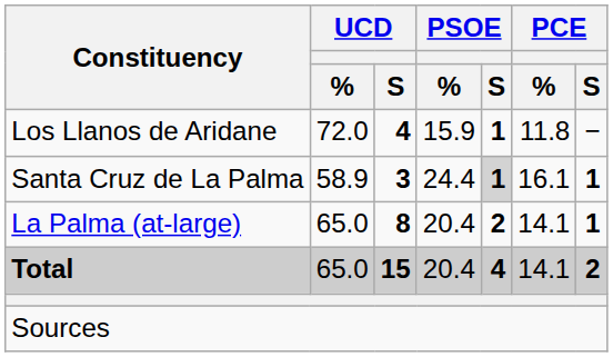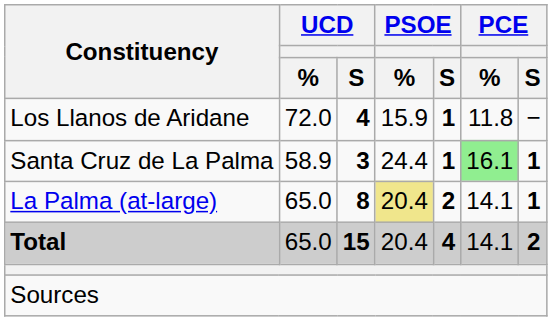Santa Cruz de La Palma | PSOE / S: lightgrey background -> no background
Santa Cruz de La Palma | PCE / %: no background -> lightgreen background
La Palma (at-large) | PSOE / %: no background -> khaki background
